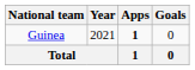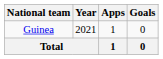Guinea | Apps: bold -> normal
